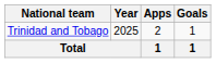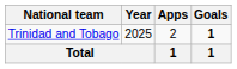Trinidad and Tobago | Goals: normal -> bold
